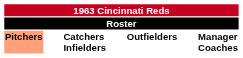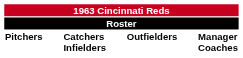Pitchers | column 1: lightsalmon background -> no background
